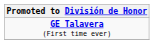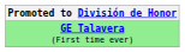GE Talavera (First time ever) | column 1: no background -> lightgreen background
